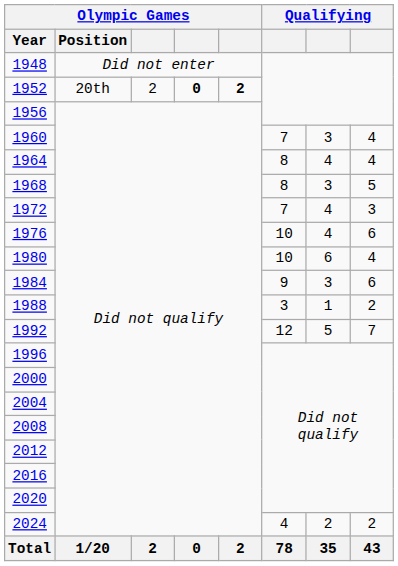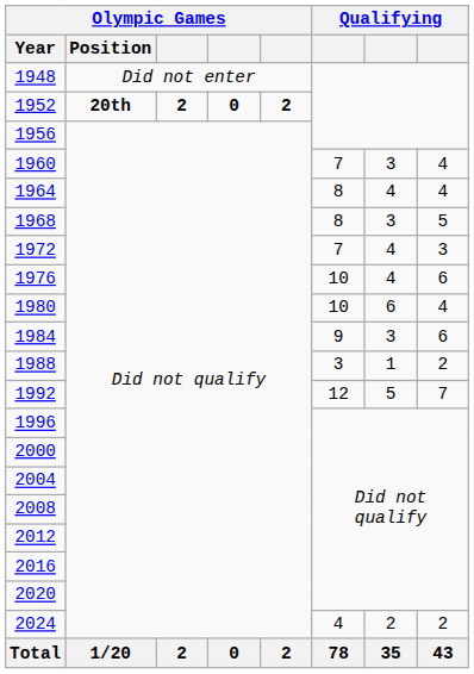1952 | Olympic Games / Position: normal -> bold
1952 | column 3: normal -> bold
